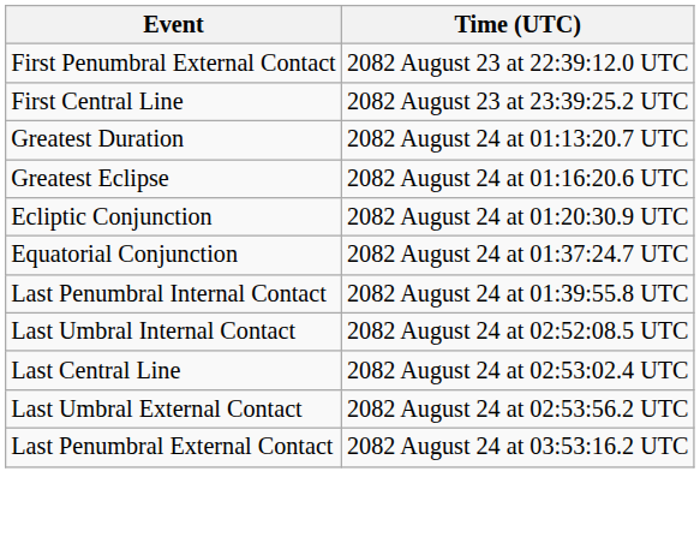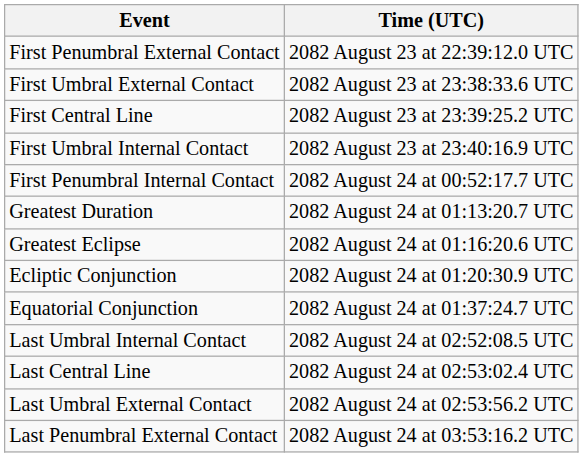+ row: First Umbral External Contact | 2082 August 23 at 23:38:33.6 UTC
+ row: First Umbral Internal Contact | 2082 August 23 at 23:40:16.9 UTC
+ row: First Penumbral Internal Contact | 2082 August 24 at 00:52:17.7 UTC
- row: Last Penumbral Internal Contact | 2082 August 24 at 01:39:55.8 UTC
